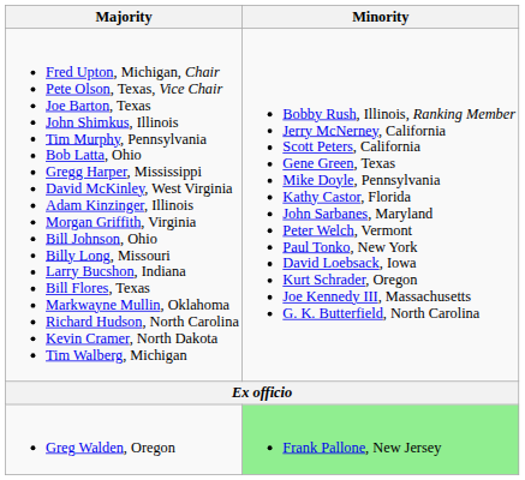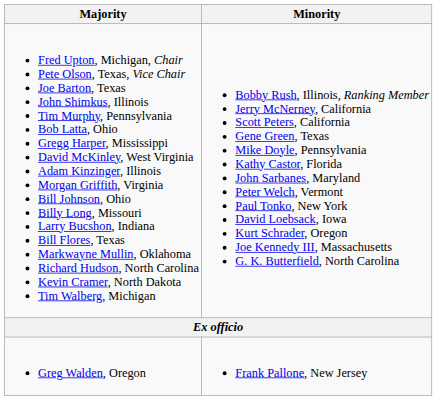Greg Walden, Oregon | Minority: lightgreen background -> no background
